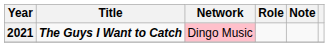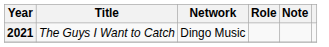2021 | Title: bold -> normal
2021 | Network: pink background -> no background
